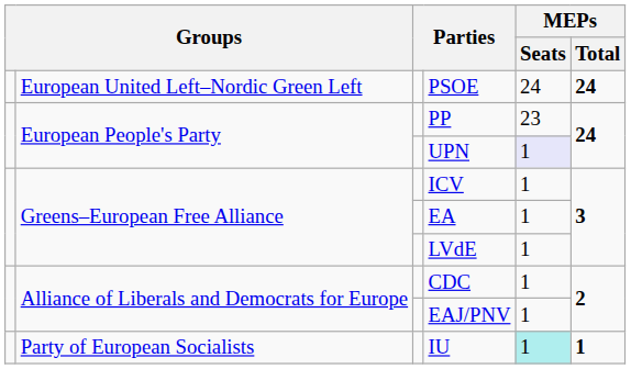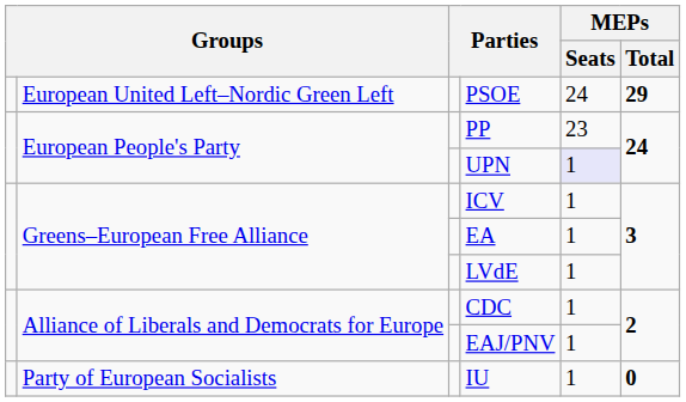PSOE | MEPs / Total: 24 -> 29
IU | MEPs / Seats: paleturquoise background -> no background
IU | MEPs / Total: 1 -> 0
